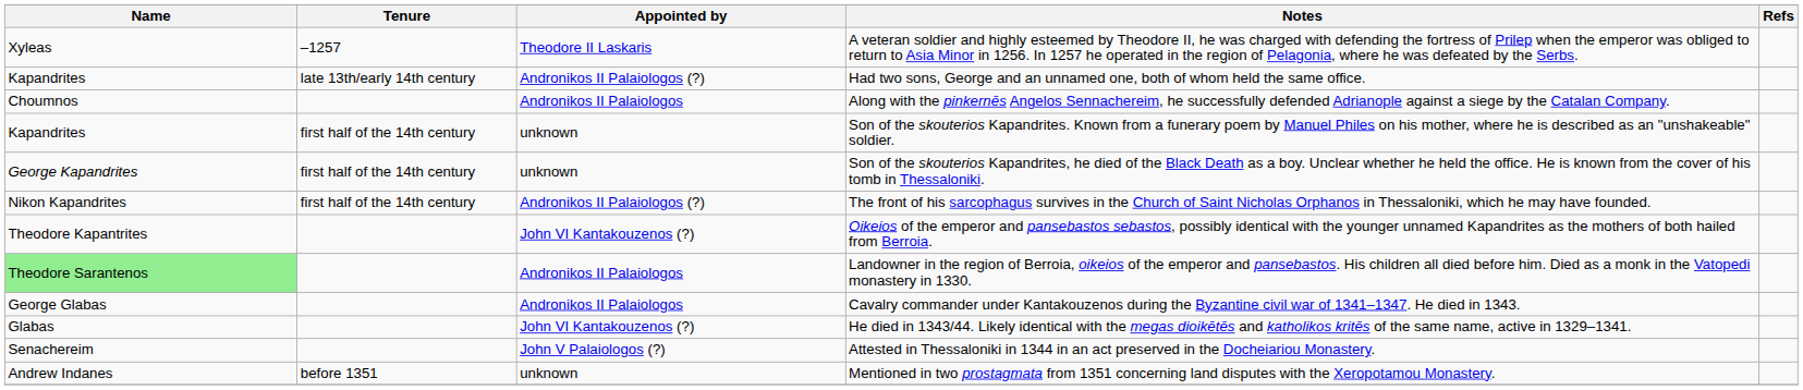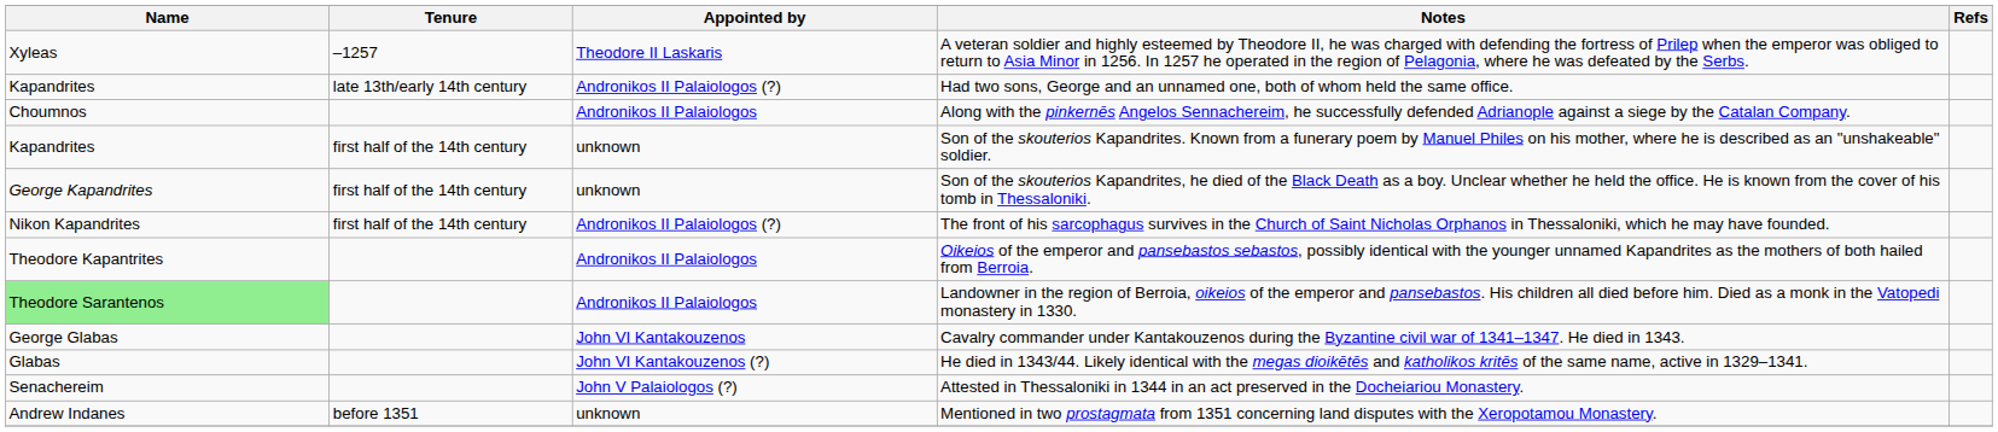row 8 | Appointed by: John VI Kantakouzenos (?) -> Andronikos II Palaiologos
row 10 | Appointed by: Andronikos II Palaiologos -> John VI Kantakouzenos
